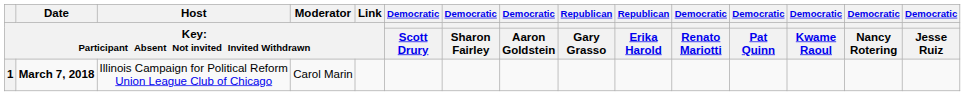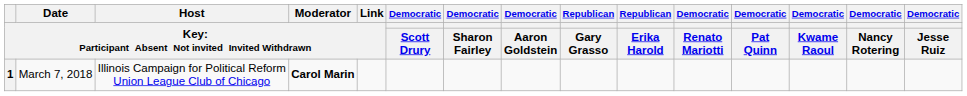1 | column 2: bold -> normal
1 | column 4: normal -> bold
